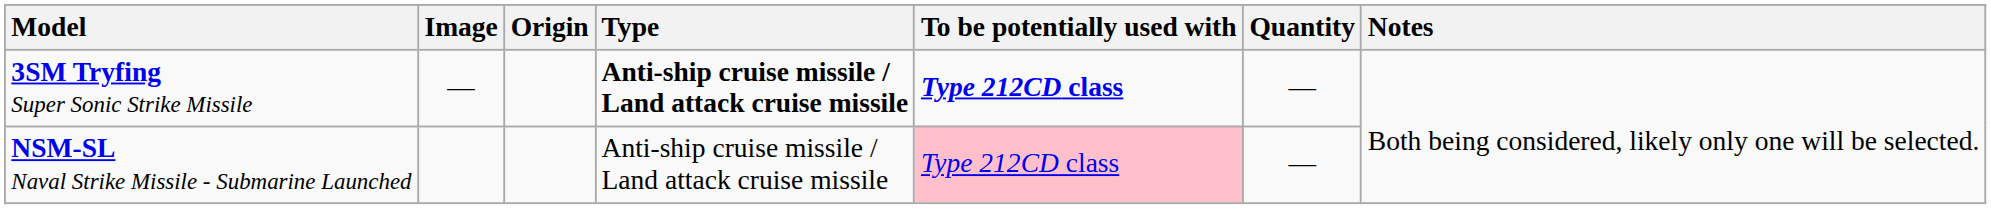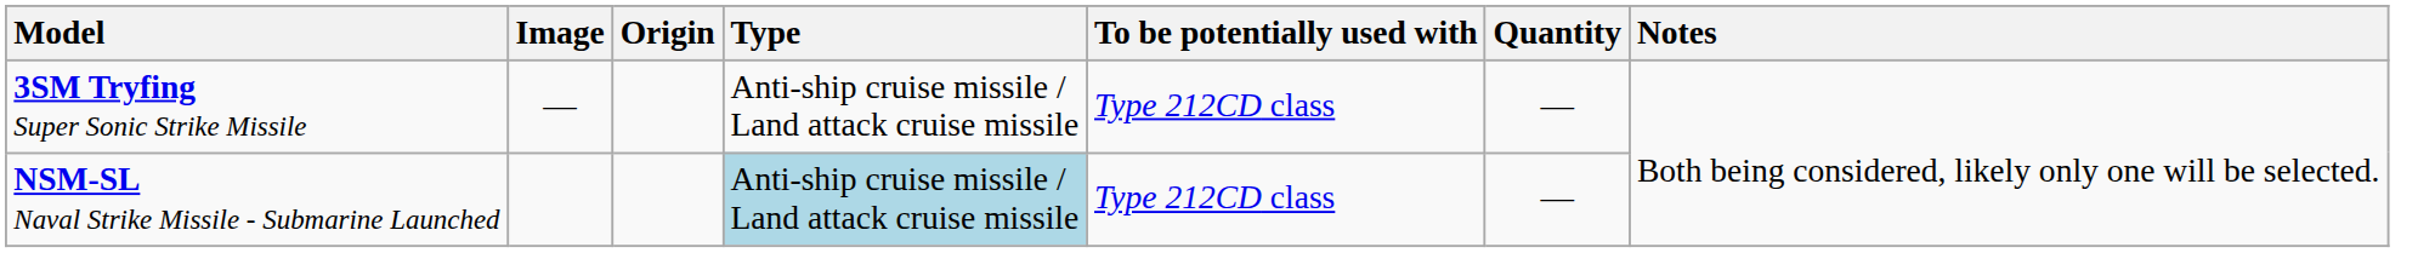3SM Tryfing Super Sonic Strike Missile | Type: bold -> normal
3SM Tryfing Super Sonic Strike Missile | To be potentially used with: bold -> normal
NSM-SL Naval Strike Missile - Submarine Launched | Type: no background -> lightblue background
NSM-SL Naval Strike Missile - Submarine Launched | To be potentially used with: pink background -> no background
